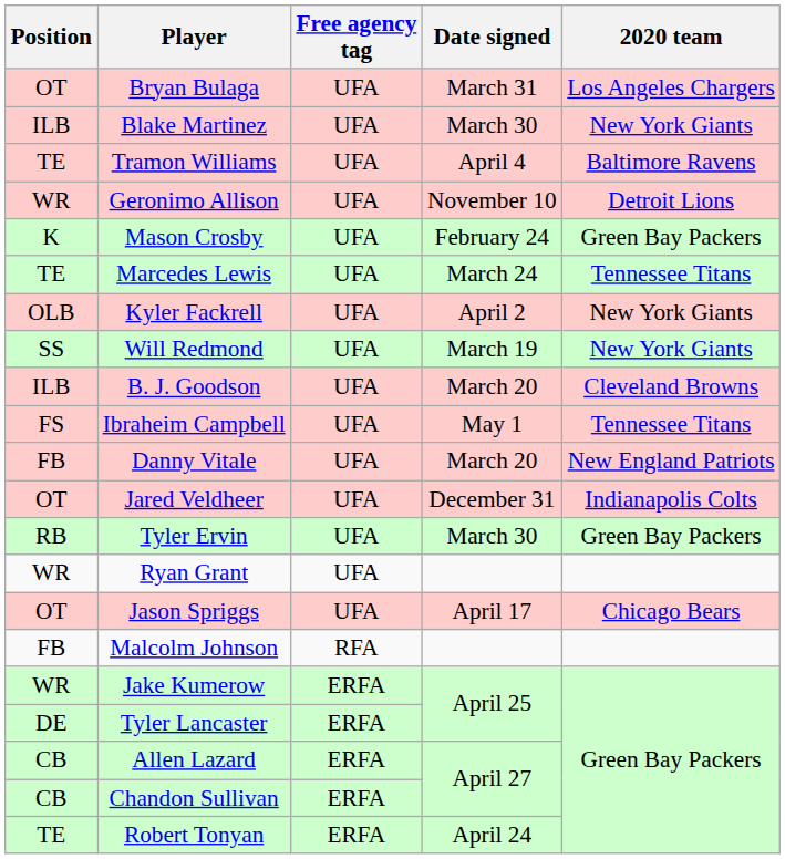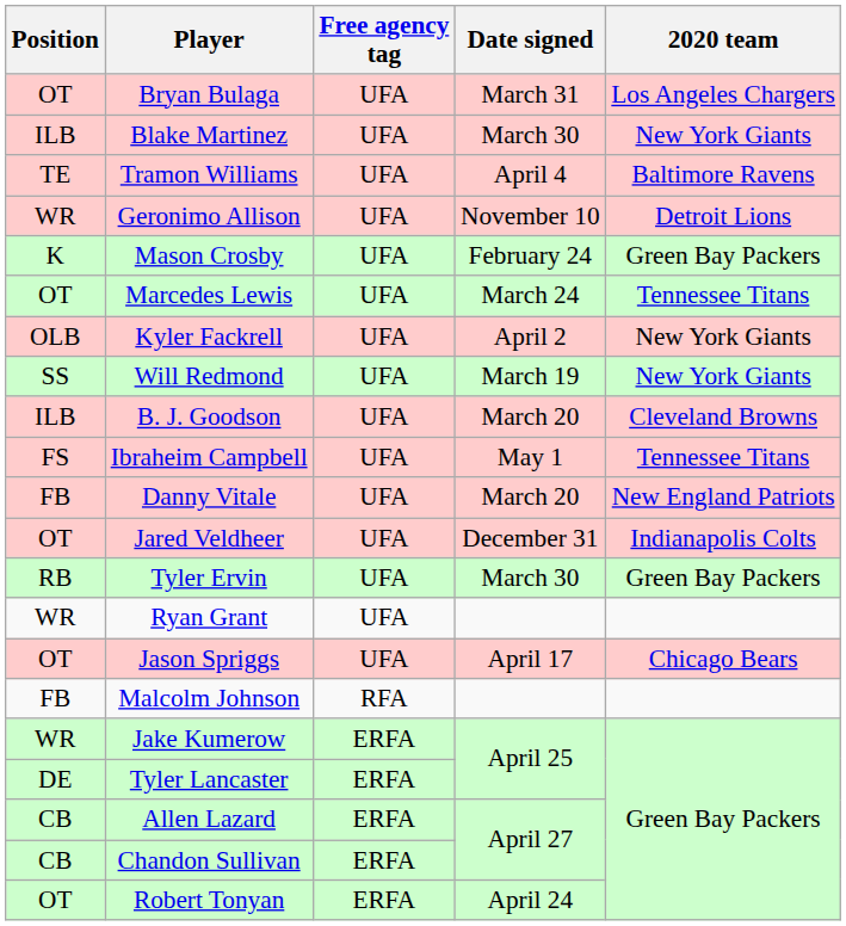Marcedes Lewis | Position: TE -> OT
Robert Tonyan | Position: TE -> OT
